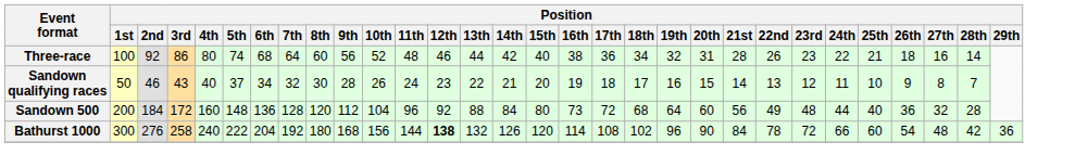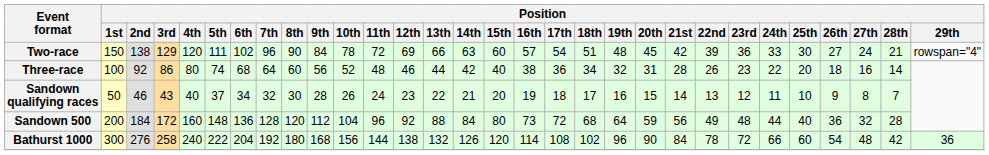+ row: Two-race | 150 | 138 | 129 | 120 | 111 | 102 | 96 | 90 | 84 | 78 | 72 | 69 | 66 | 63 | 60 | 57 | 54 | 51 | 48 | 45 | 42 | 39 | 36 | 33 | 30 | 27 | 24 | 21 | rowspan="4"
Three-race | Position / 25th: 21 -> 20
Sandown 500 | Position / 20th: 60 -> 59
Bathurst 1000 | Position / 12th: bold -> normal
